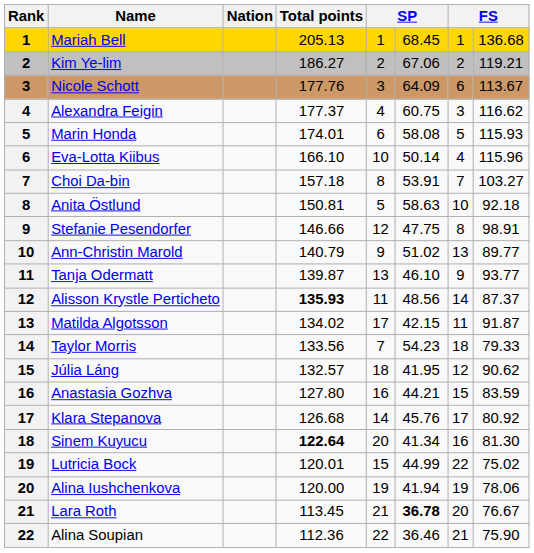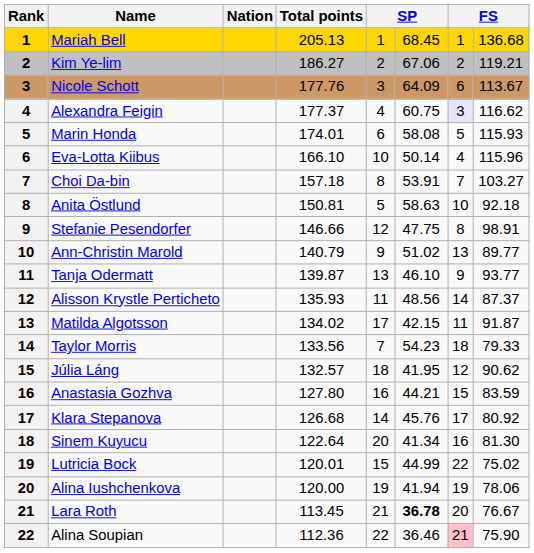Alexandra Feigin | column 7: no background -> lavender background
Alisson Krystle Perticheto | Total points: bold -> normal
Sinem Kuyucu | Total points: bold -> normal
Alina Soupian | column 7: no background -> pink background
